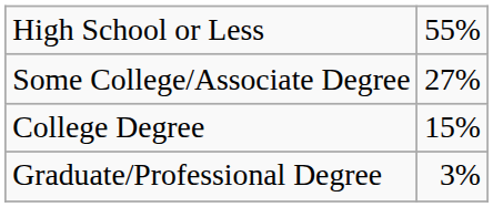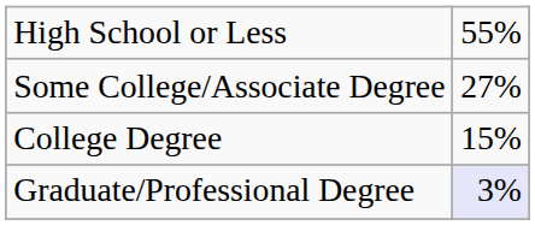Graduate/Professional Degree | column 2: no background -> lavender background
